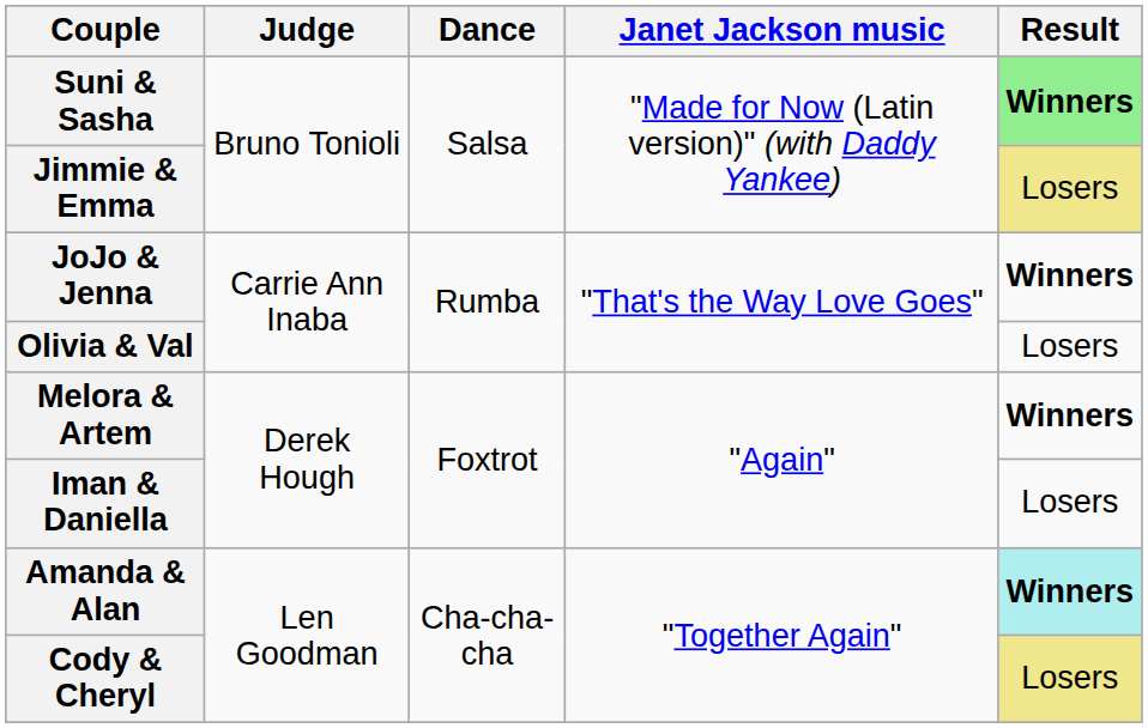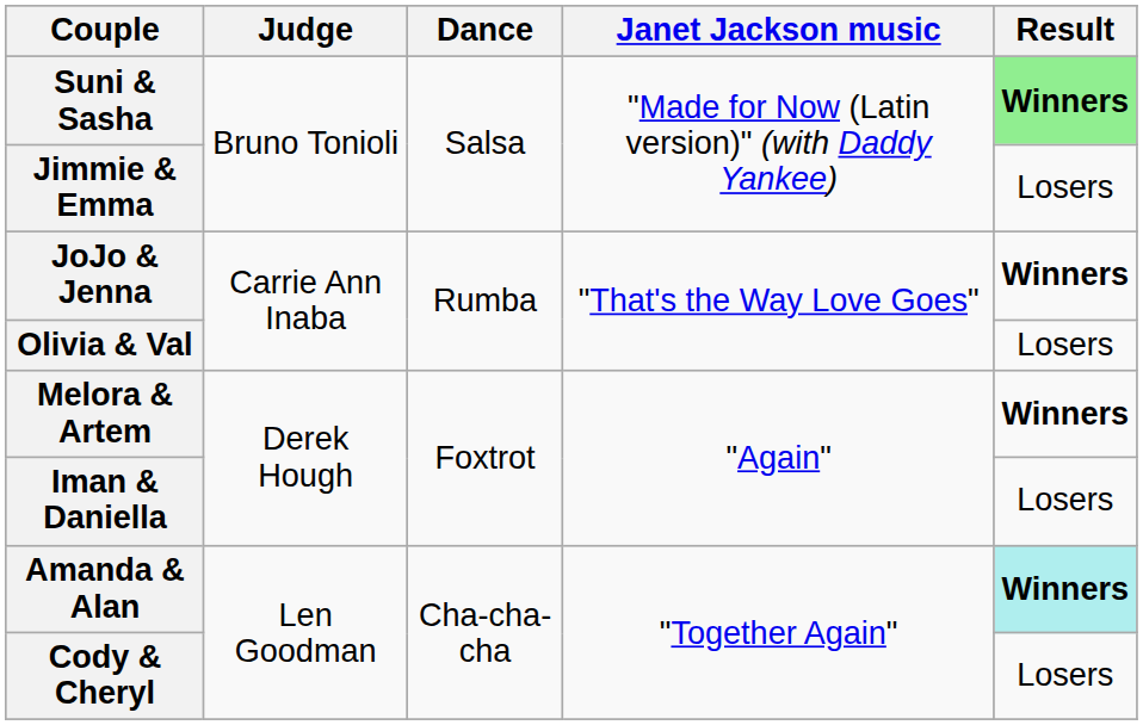Jimmie & Emma | Result: khaki background -> no background
Cody & Cheryl | Result: khaki background -> no background
